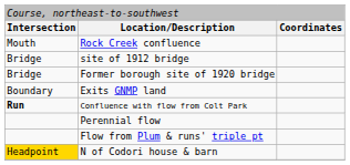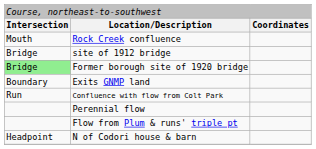Former borough site of 1920 bridge | column 1: no background -> lightgreen background
Confluence with flow from Colt Park | column 1: bold -> normal
N of Codori house & barn | column 1: gold background -> no background
